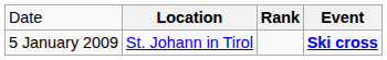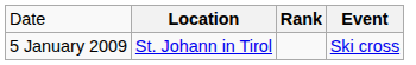5 January 2009 | column 4: bold -> normal
